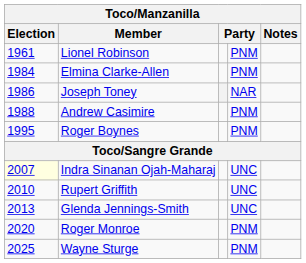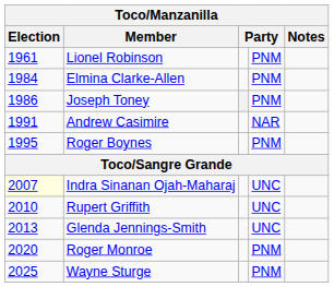Joseph Toney | column 4: NAR -> PNM
Andrew Casimire | Election: 1988 -> 1991
Andrew Casimire | column 4: PNM -> NAR
